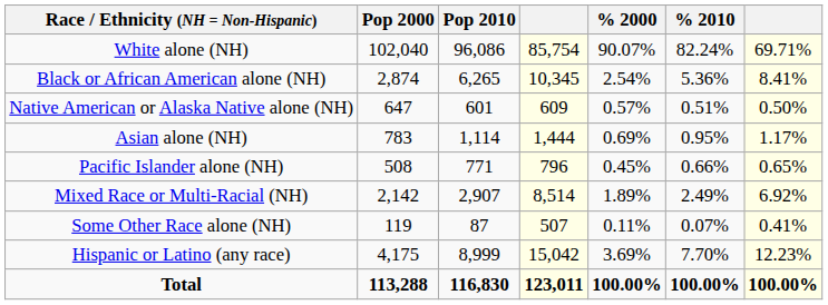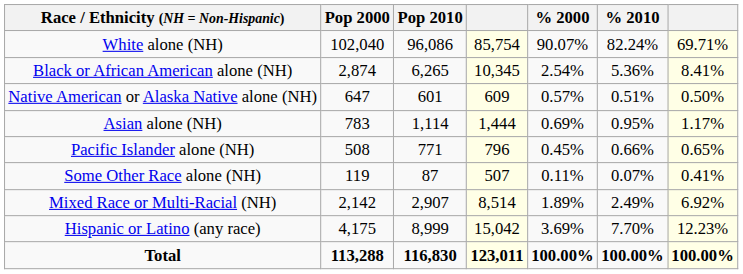rows swapped: Some Other Race alone (NH) <-> Mixed Race or Multi-Racial (NH)
